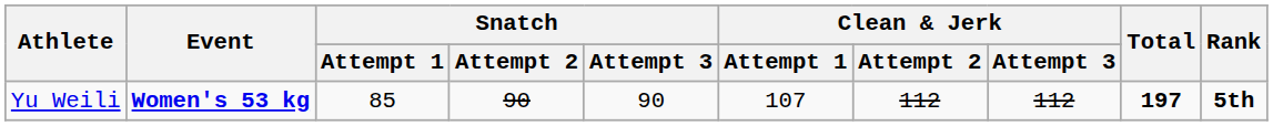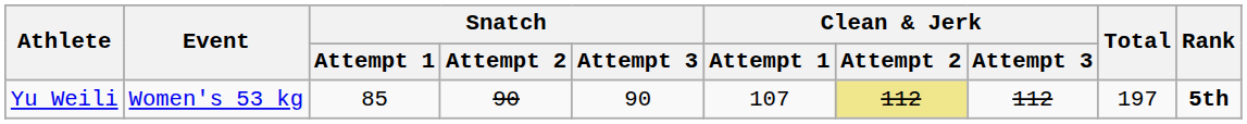Yu Weili | Event: bold -> normal
Yu Weili | Clean & Jerk / Attempt 2: no background -> khaki background
Yu Weili | Total: bold -> normal
